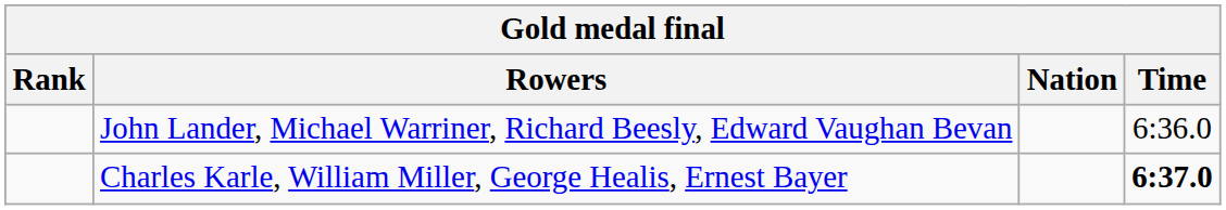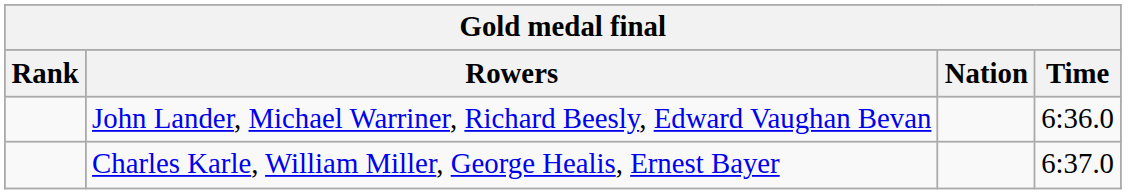Charles Karle, William Miller, George Healis, Ernest Bayer | Time: bold -> normal
